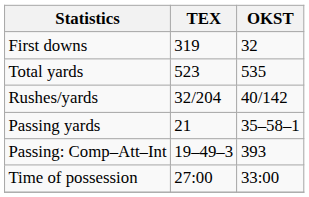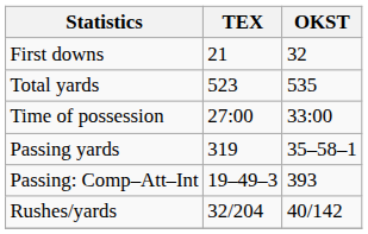First downs | TEX: 319 -> 21
rows swapped: Rushes/yards <-> Time of possession
Passing yards | TEX: 21 -> 319
